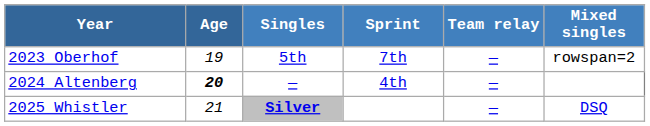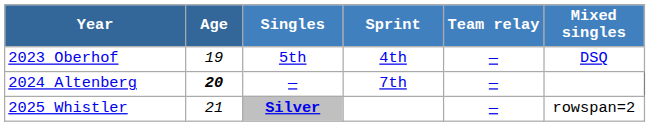2023 Oberhof | Sprint: 7th -> 4th
2023 Oberhof | Mixed singles: rowspan=2 -> DSQ
2024 Altenberg | Sprint: 4th -> 7th
2025 Whistler | Mixed singles: DSQ -> rowspan=2
